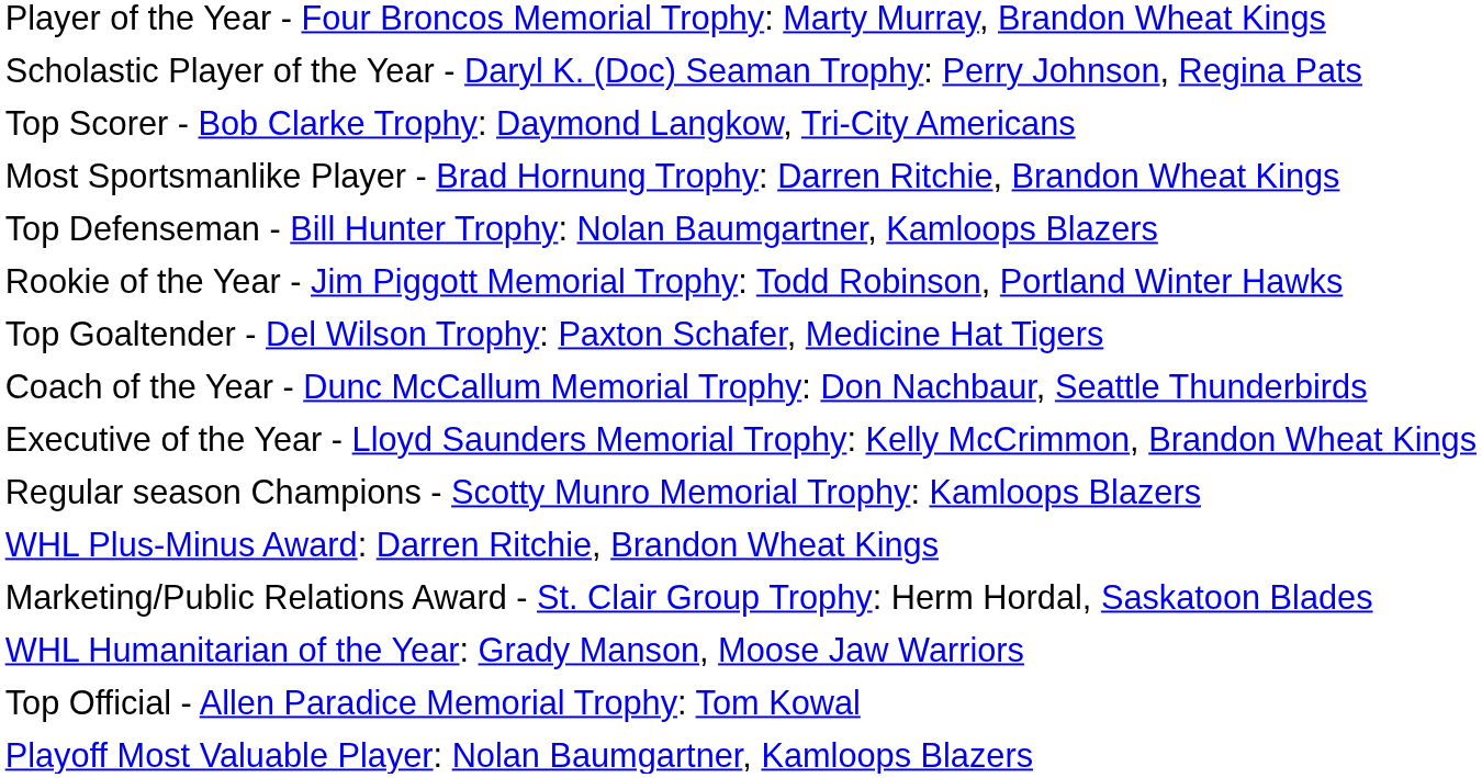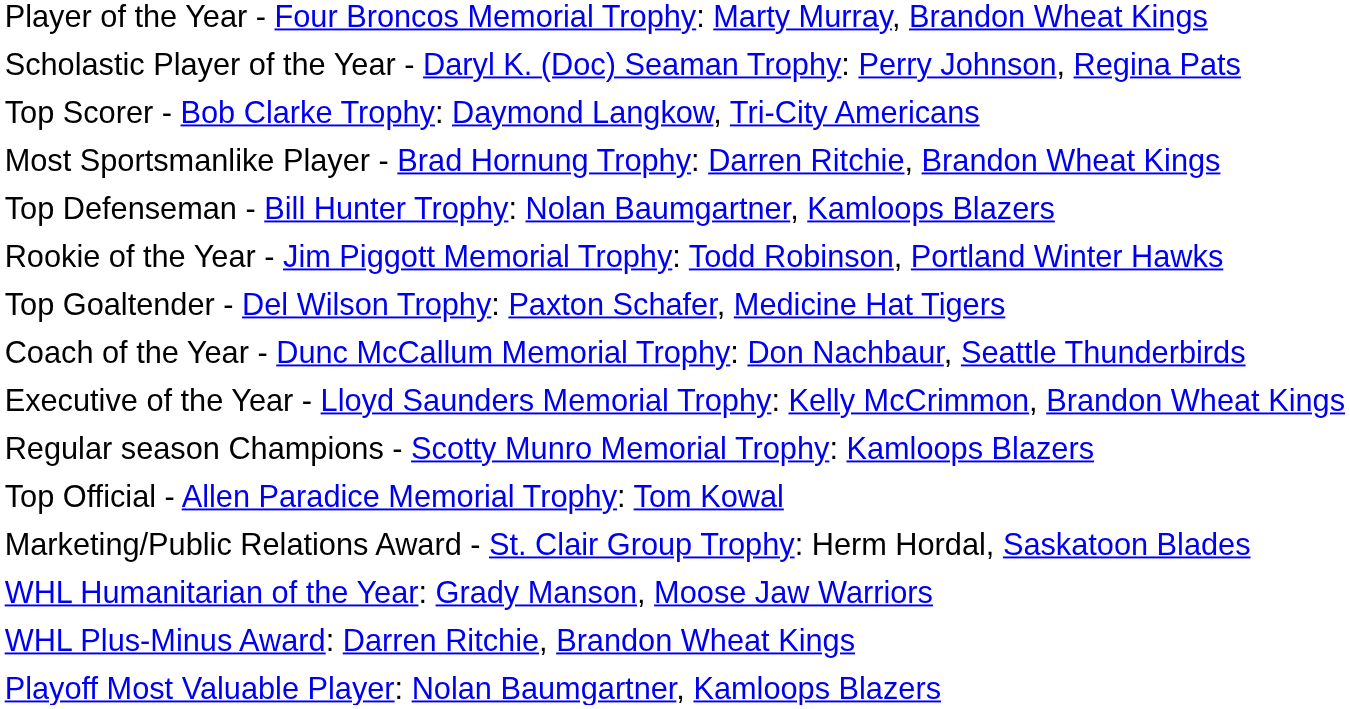row 11 | column 1: WHL Plus-Minus Award: Darren Ritchie, Brandon Wheat Kings -> Top Official - Allen Paradice Memorial Trophy: Tom Kowal
row 14 | column 1: Top Official - Allen Paradice Memorial Trophy: Tom Kowal -> WHL Plus-Minus Award: Darren Ritchie, Brandon Wheat Kings
